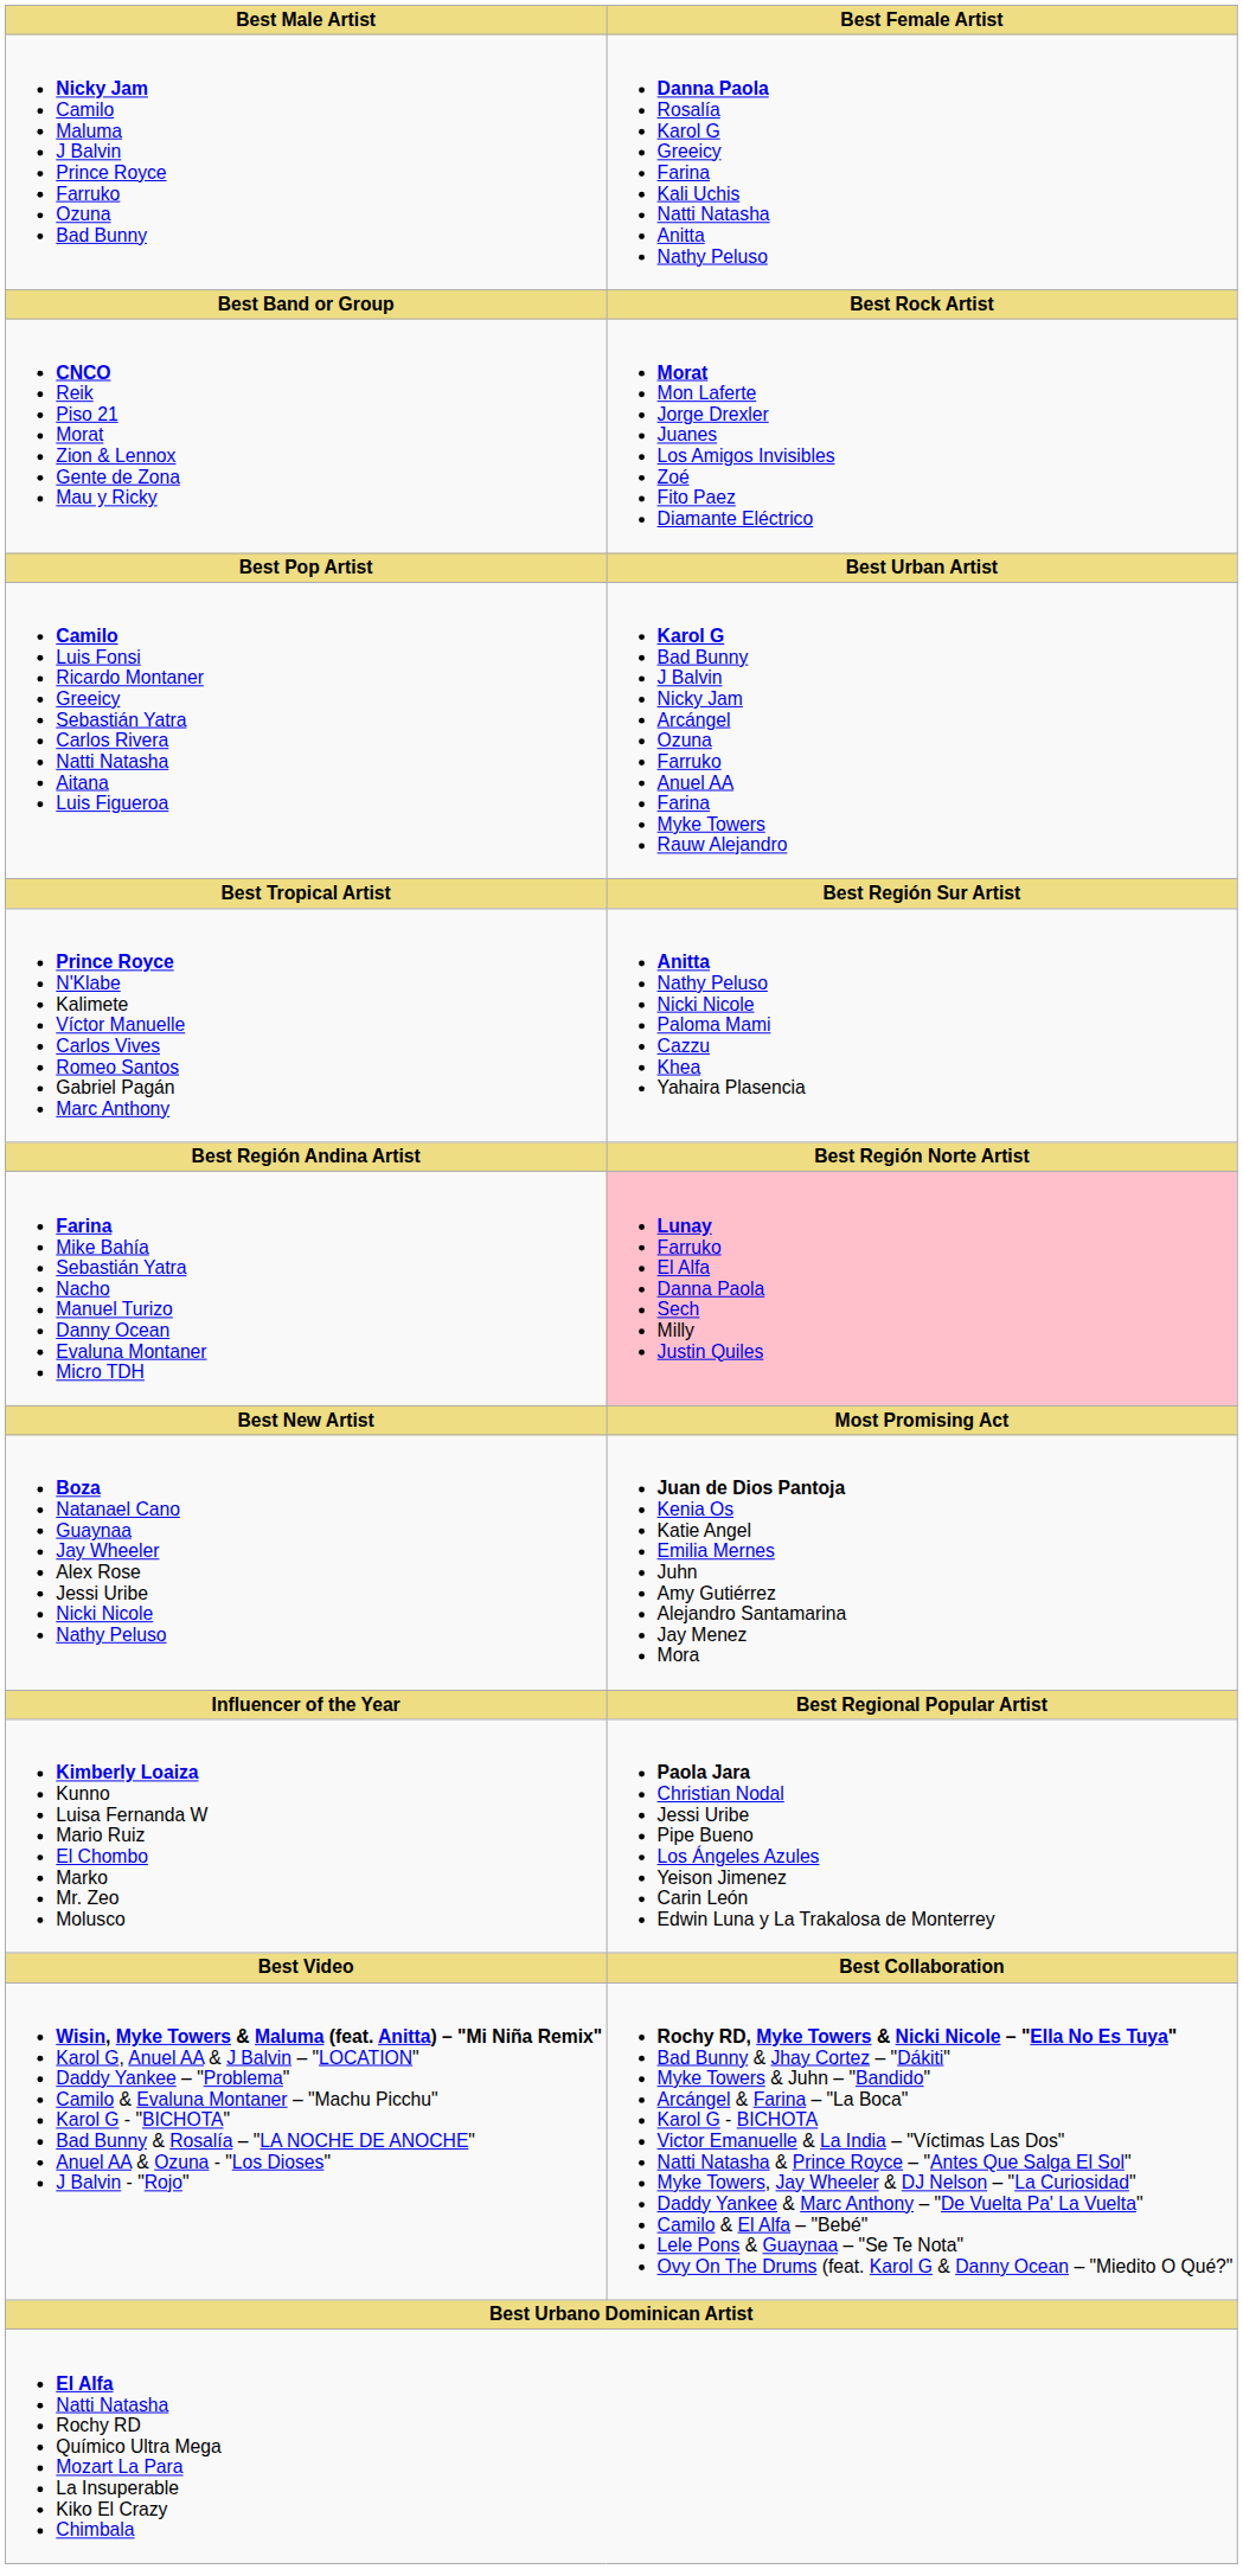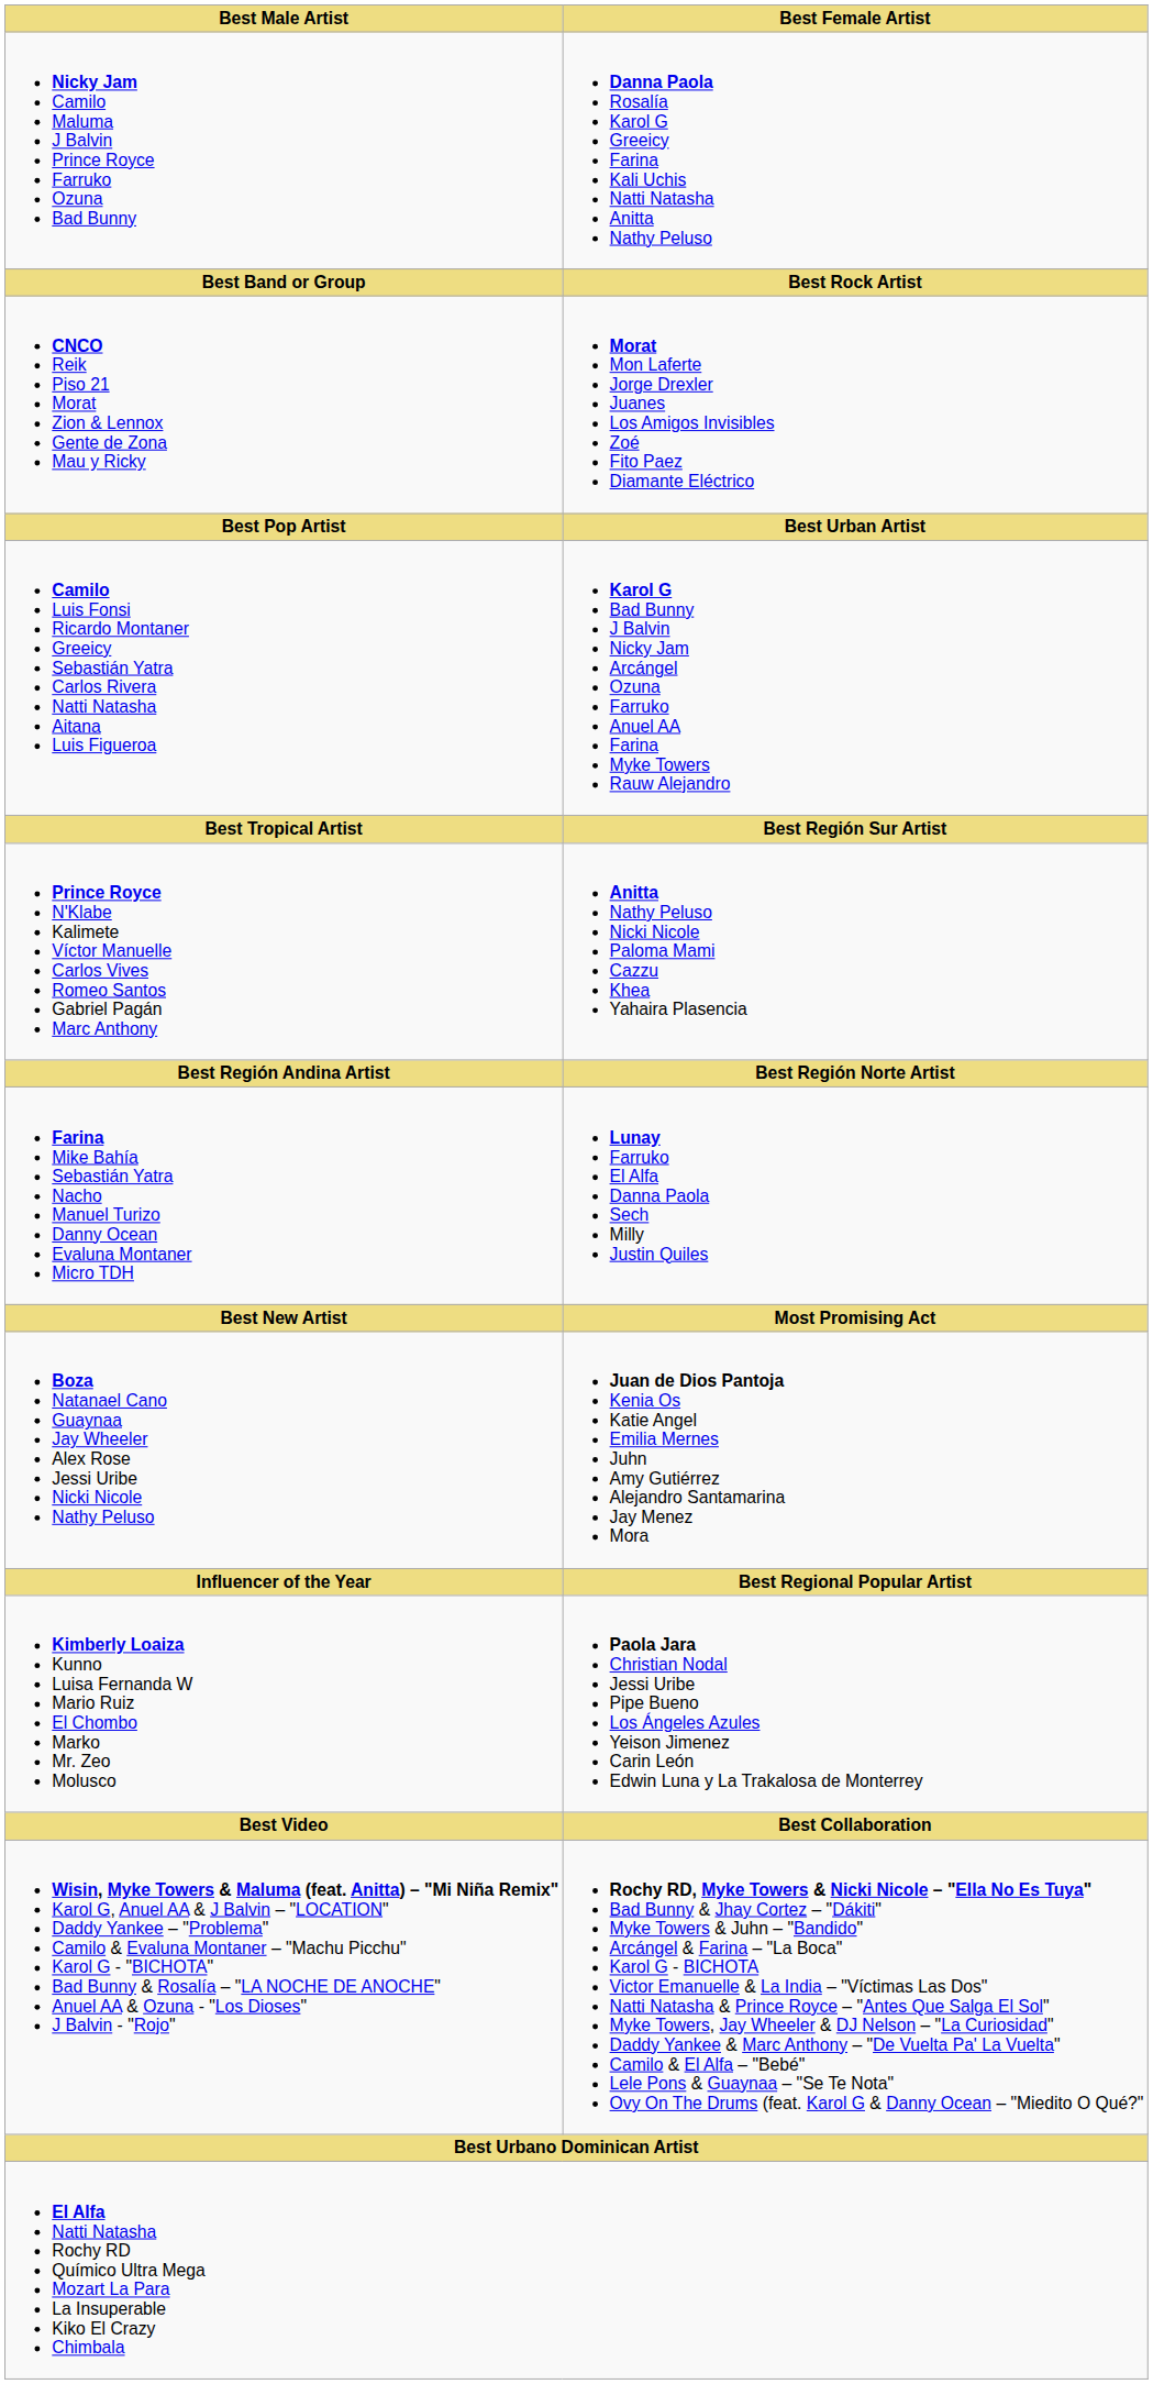row 10 | Best Female Artist: pink background -> no background
